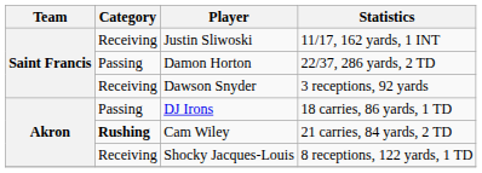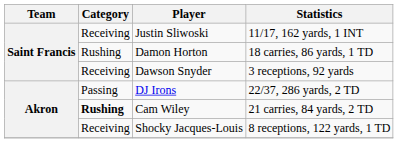Damon Horton | Category: Passing -> Rushing
Damon Horton | Statistics: 22/37, 286 yards, 2 TD -> 18 carries, 86 yards, 1 TD
DJ Irons | Statistics: 18 carries, 86 yards, 1 TD -> 22/37, 286 yards, 2 TD
